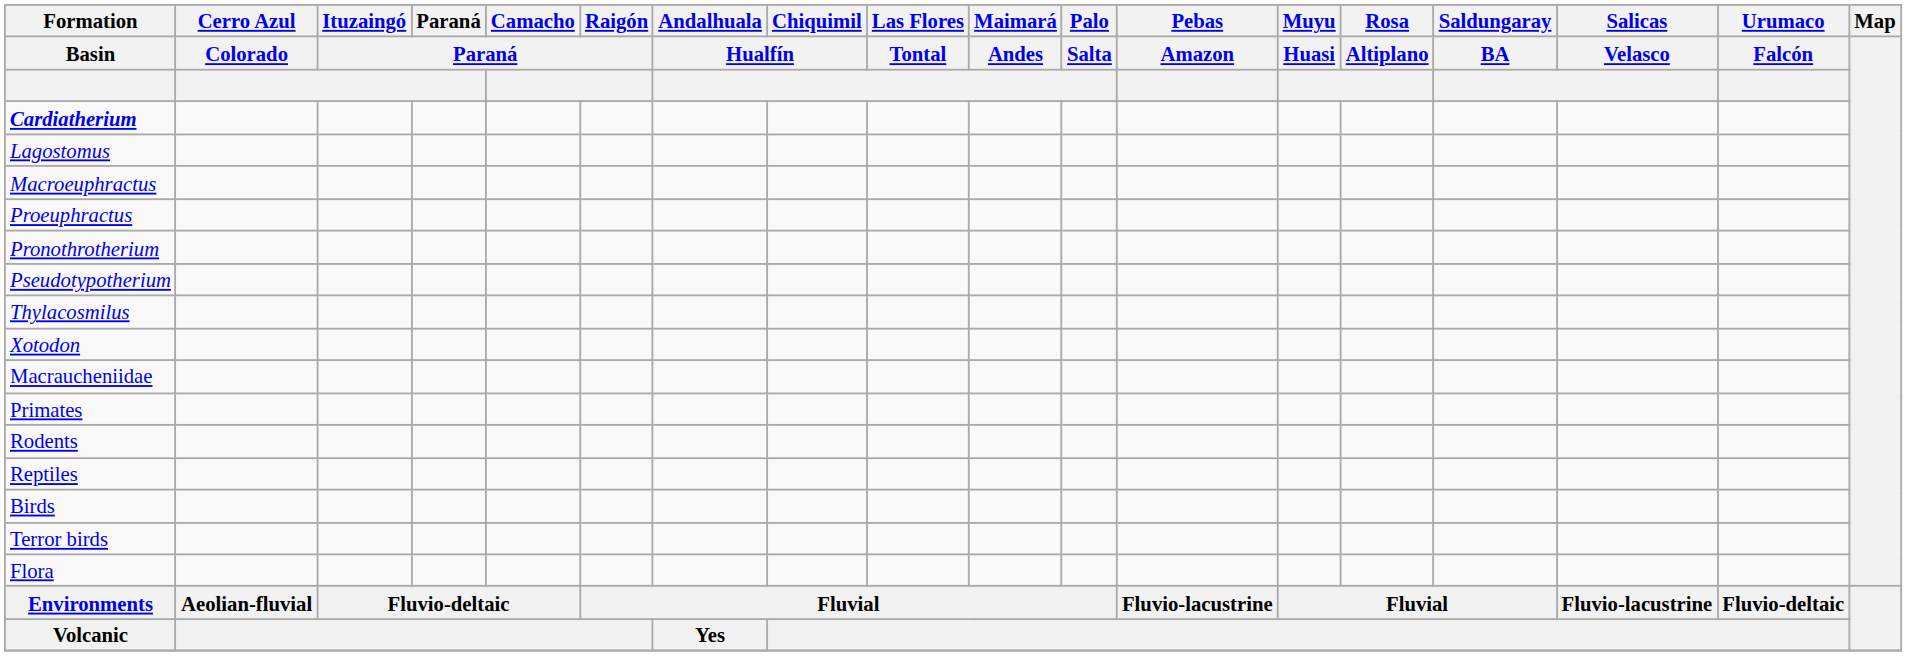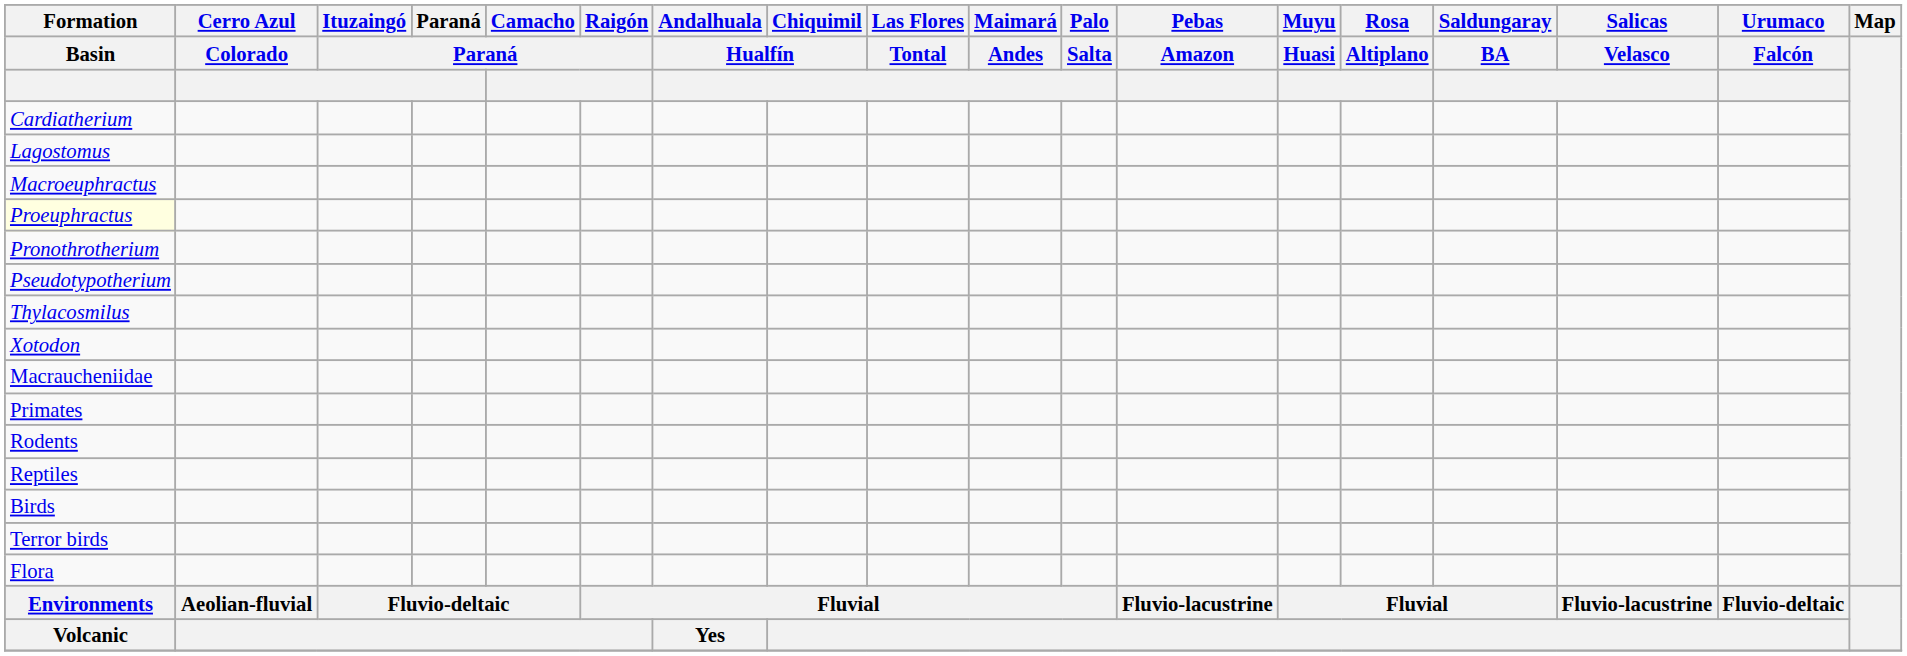Cardiatherium | Formation / Basin: bold -> normal
Proeuphractus | Formation / Basin: no background -> lightyellow background
